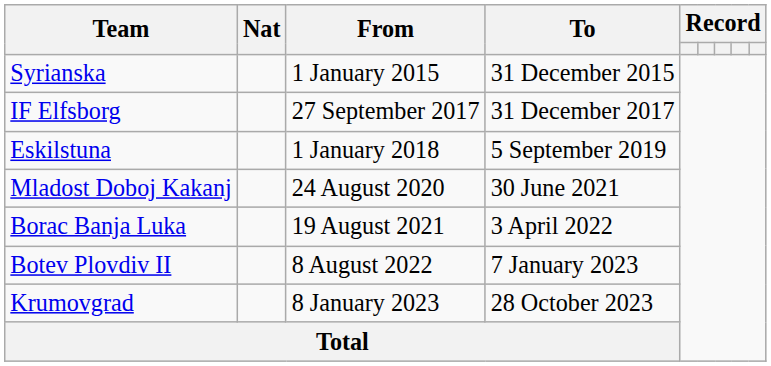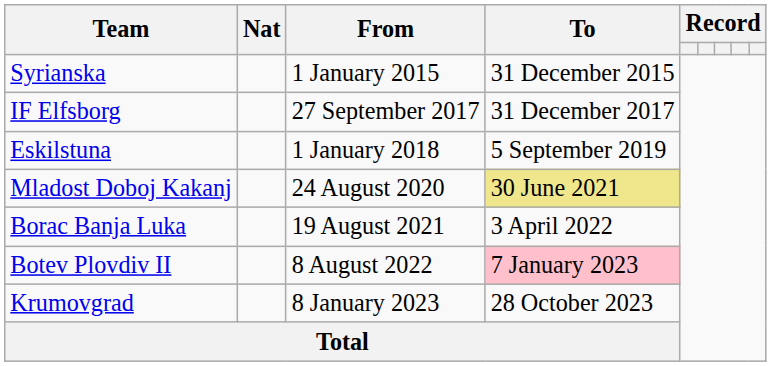Mladost Doboj Kakanj | To: no background -> khaki background
Botev Plovdiv II | To: no background -> pink background
